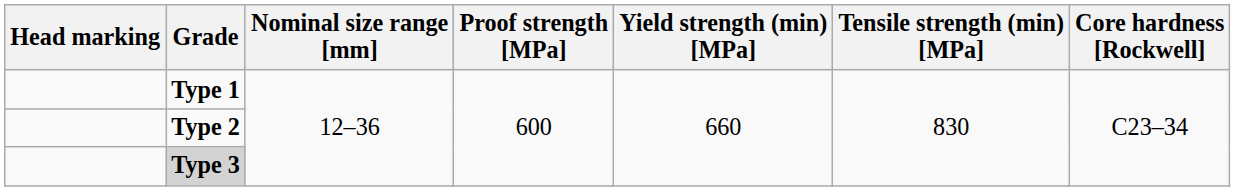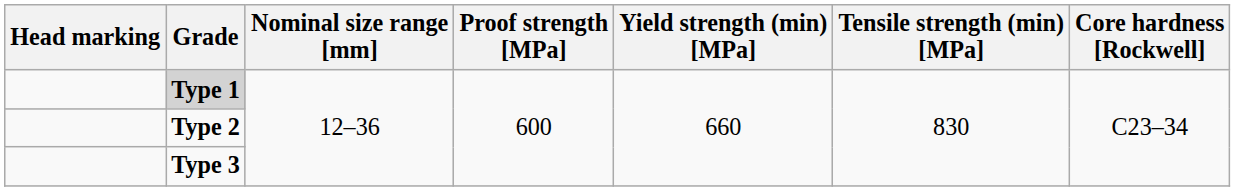Type 1 | Grade: no background -> lightgrey background
Type 3 | Grade: lightgrey background -> no background
